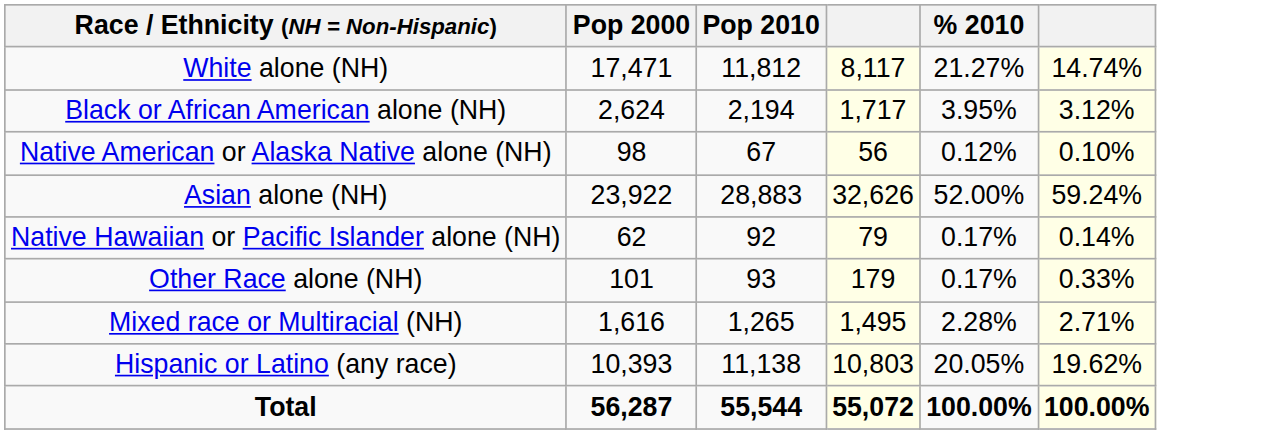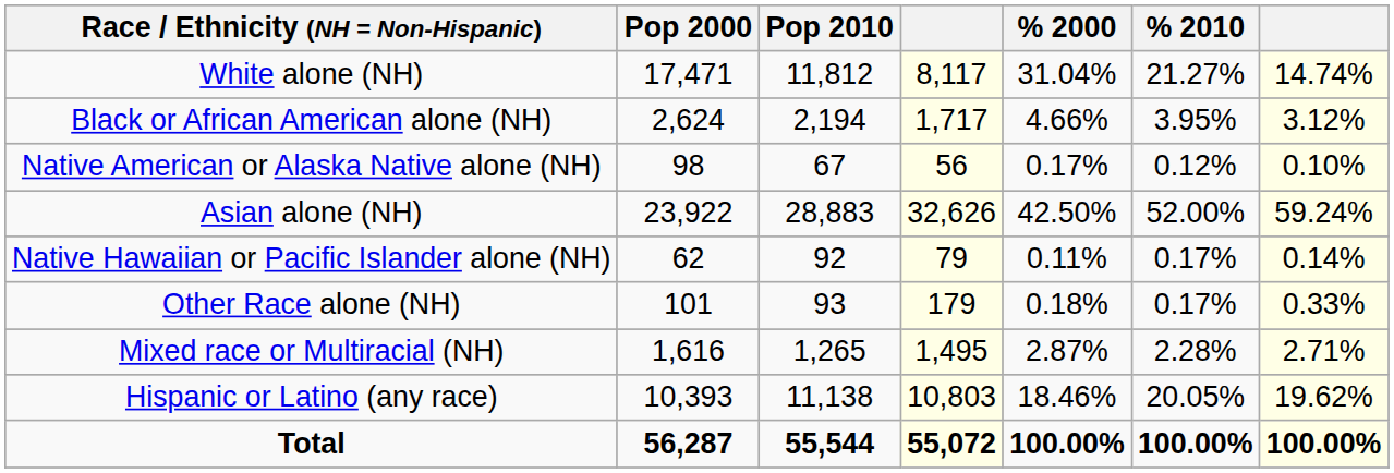+ column: % 2000 | 31.04% | 4.66% | 0.17% | 42.50% | 0.11% | 0.18% | 2.87% | 18.46% | 100.00%
